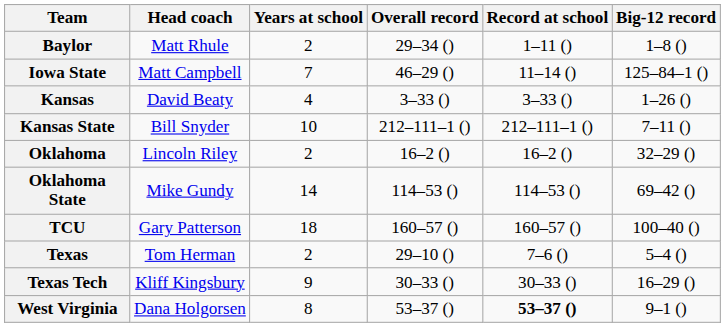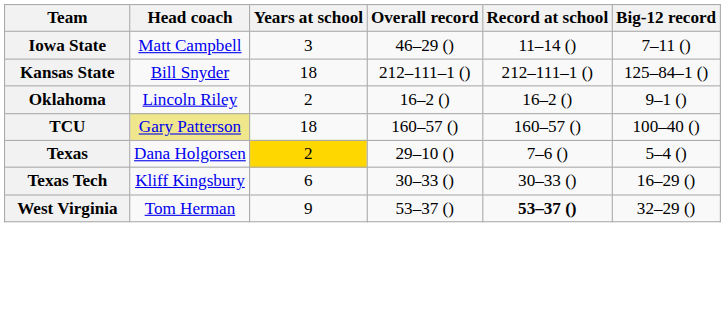- row: Baylor | Matt Rhule | 2 | 29–34 () | 1–11 () | 1–8 ()
Iowa State | Years at school: 7 -> 3
Iowa State | Big-12 record: 125–84–1 () -> 7–11 ()
- row: Kansas | David Beaty | 4 | 3–33 () | 3–33 () | 1–26 ()
Kansas State | Years at school: 10 -> 18
Kansas State | Big-12 record: 7–11 () -> 125–84–1 ()
Oklahoma | Big-12 record: 32–29 () -> 9–1 ()
- row: Oklahoma State | Mike Gundy | 14 | 114–53 () | 114–53 () | 69–42 ()
TCU | Head coach: no background -> khaki background
Texas | Head coach: Tom Herman -> Dana Holgorsen
Texas | Years at school: no background -> gold background
Texas Tech | Years at school: 9 -> 6
West Virginia | Head coach: Dana Holgorsen -> Tom Herman
West Virginia | Years at school: 8 -> 9
West Virginia | Big-12 record: 9–1 () -> 32–29 ()
